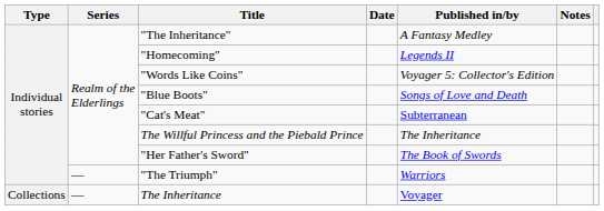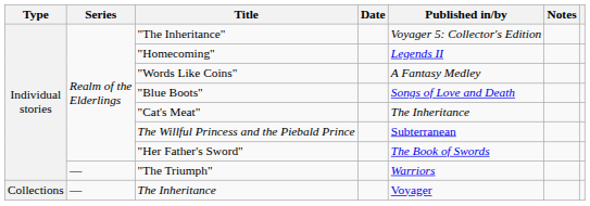"The Inheritance" | Published in/by: A Fantasy Medley -> Voyager 5: Collector's Edition
"Words Like Coins" | Published in/by: Voyager 5: Collector's Edition -> A Fantasy Medley
"Cat's Meat" | Published in/by: Subterranean -> The Inheritance
The Willful Princess and the Piebald Prince | Published in/by: The Inheritance -> Subterranean
